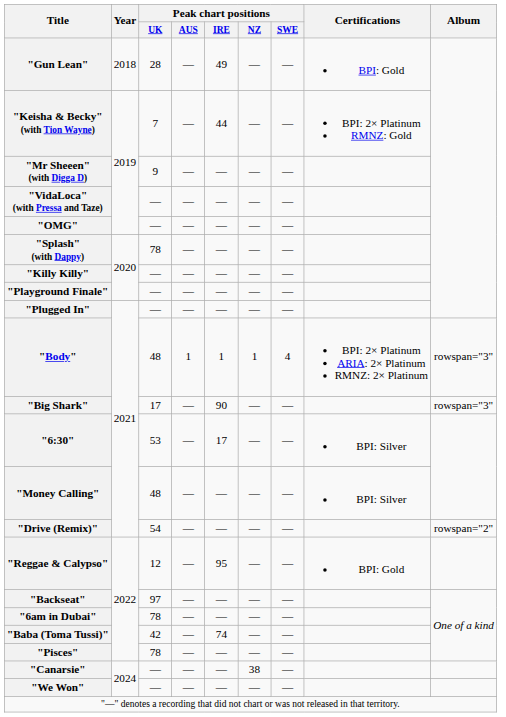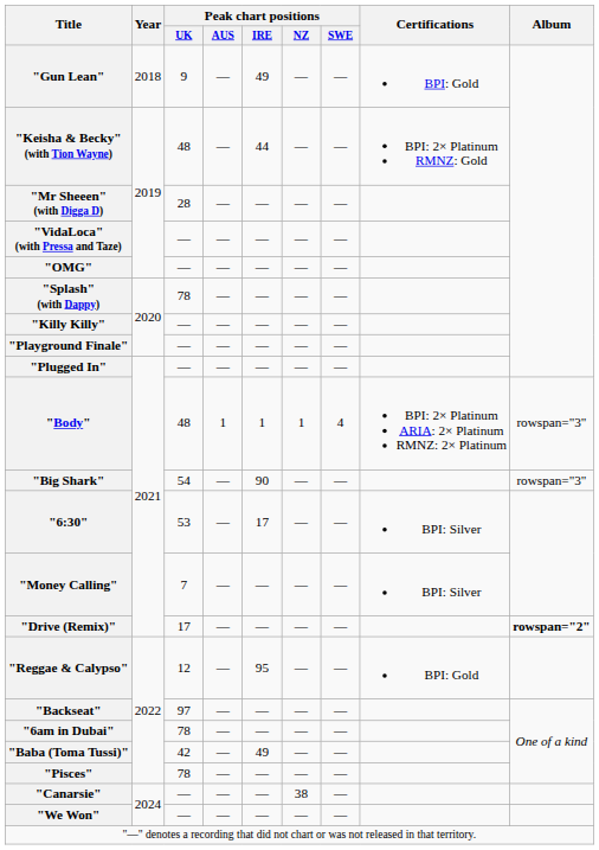"Gun Lean" | Peak chart positions / UK: 28 -> 9
"Keisha & Becky" (with Tion Wayne) | Peak chart positions / UK: 7 -> 48
"Mr Sheeen" (with Digga D) | Peak chart positions / UK: 9 -> 28
"Big Shark" | Peak chart positions / UK: 17 -> 54
"Money Calling" | Peak chart positions / UK: 48 -> 7
"Drive (Remix)" | Peak chart positions / UK: 54 -> 17
"Drive (Remix)" | Album: normal -> bold
"Baba (Toma Tussi)" | Peak chart positions / IRE: 74 -> 49
